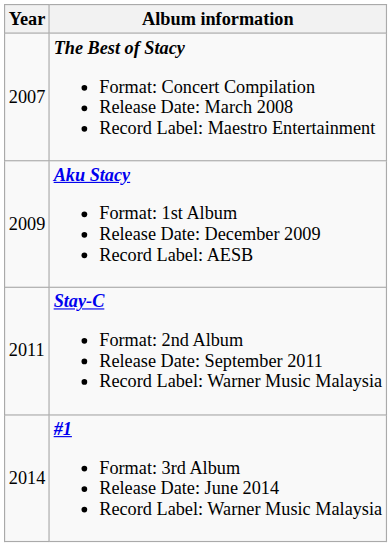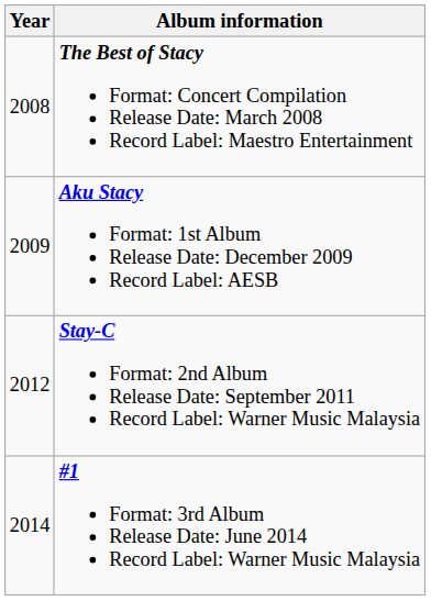row 2 | Year: 2007 -> 2008
row 4 | Year: 2011 -> 2012
